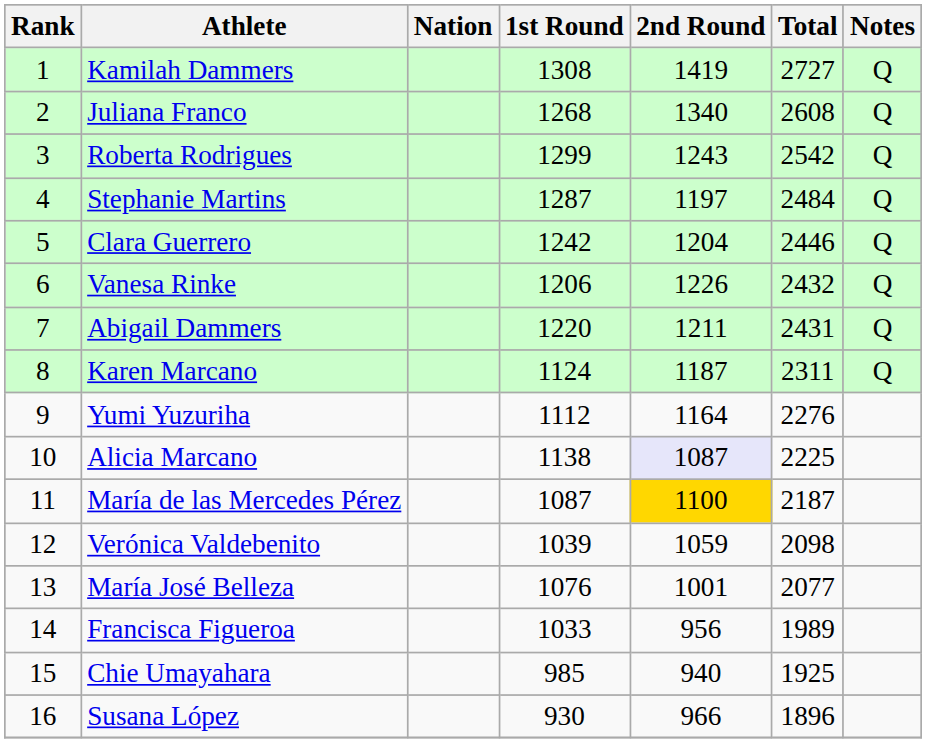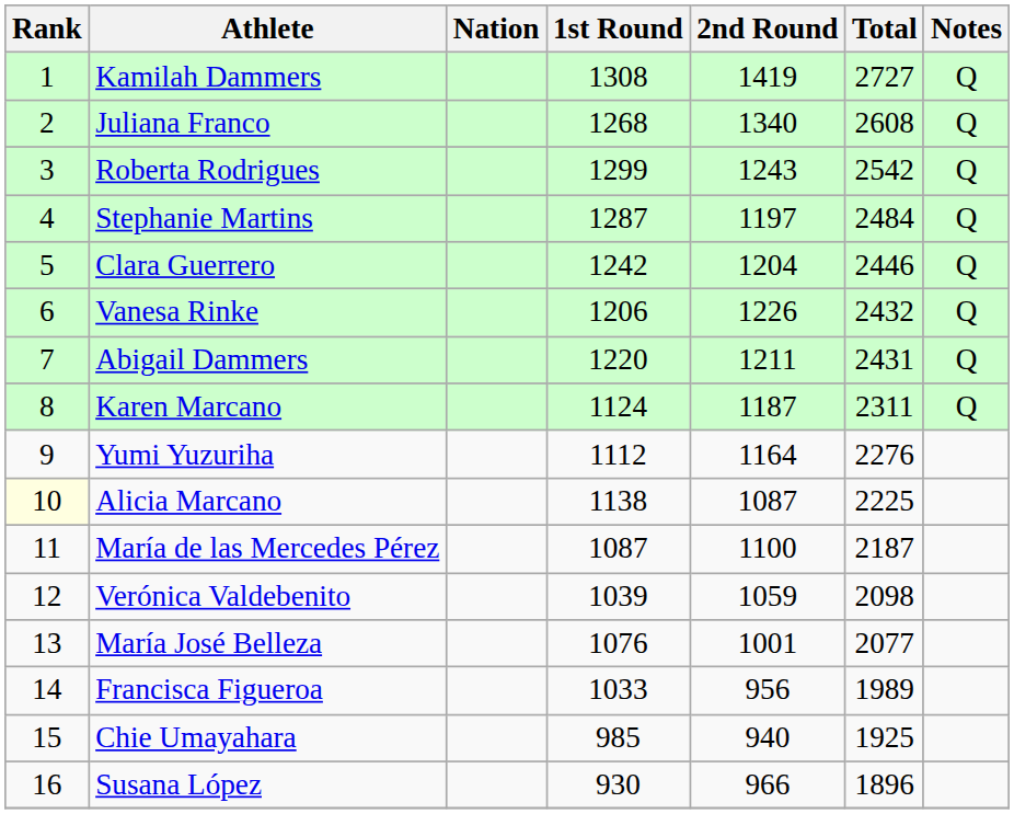Alicia Marcano | Rank: no background -> lightyellow background
Alicia Marcano | 2nd Round: lavender background -> no background
María de las Mercedes Pérez | 2nd Round: gold background -> no background
